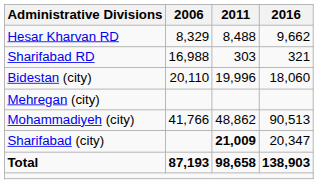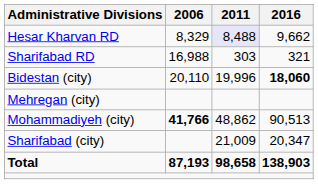Hesar Kharvan RD | 2011: no background -> lavender background
Bidestan (city) | 2016: normal -> bold
Mohammadiyeh (city) | 2006: normal -> bold
Sharifabad (city) | 2011: bold -> normal
